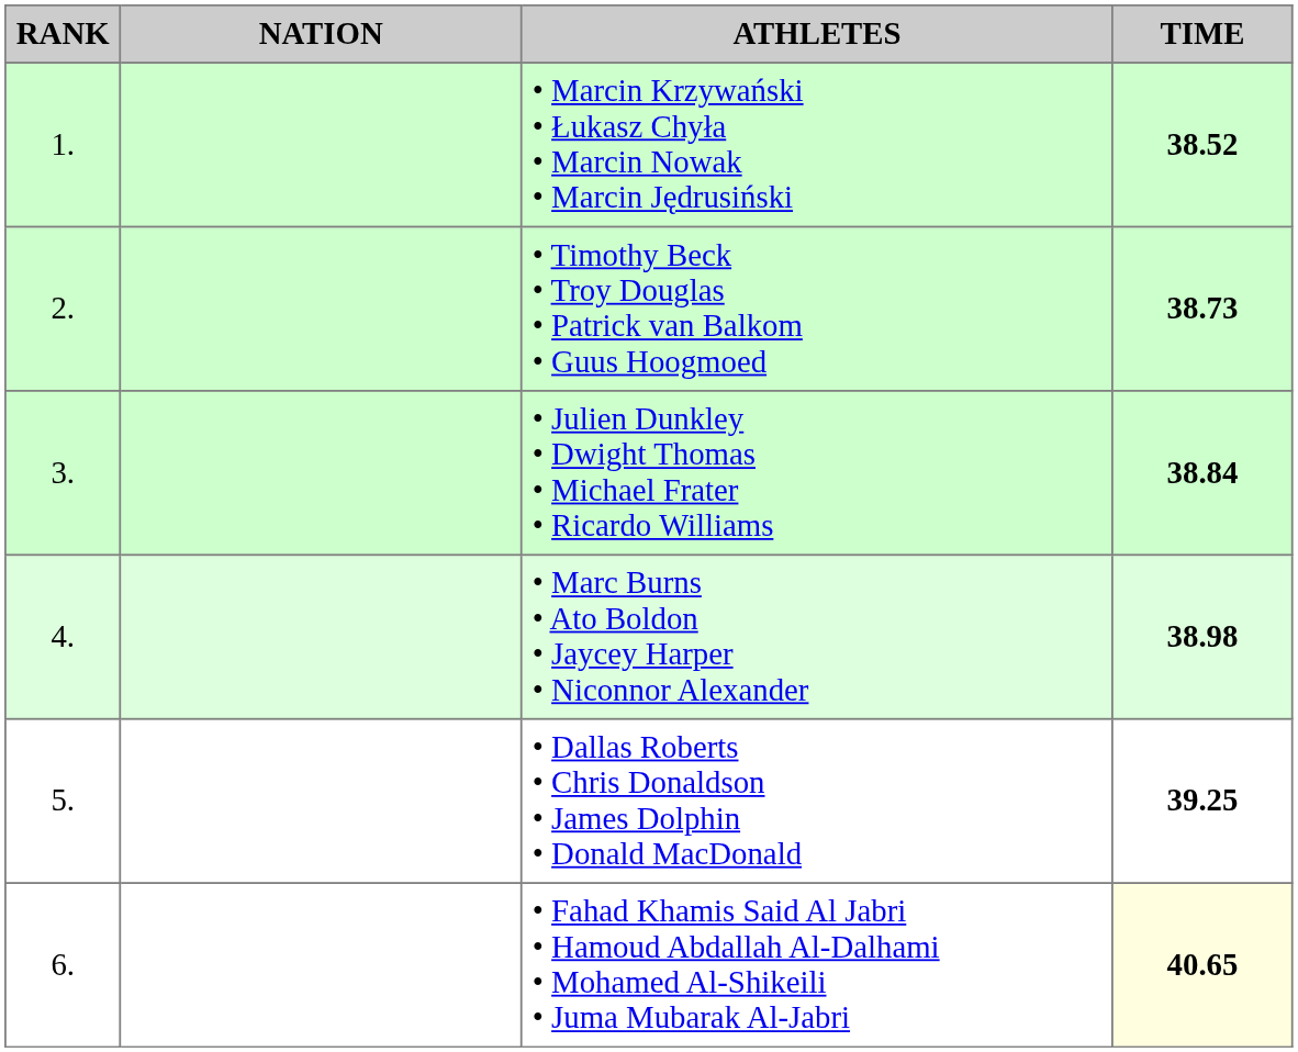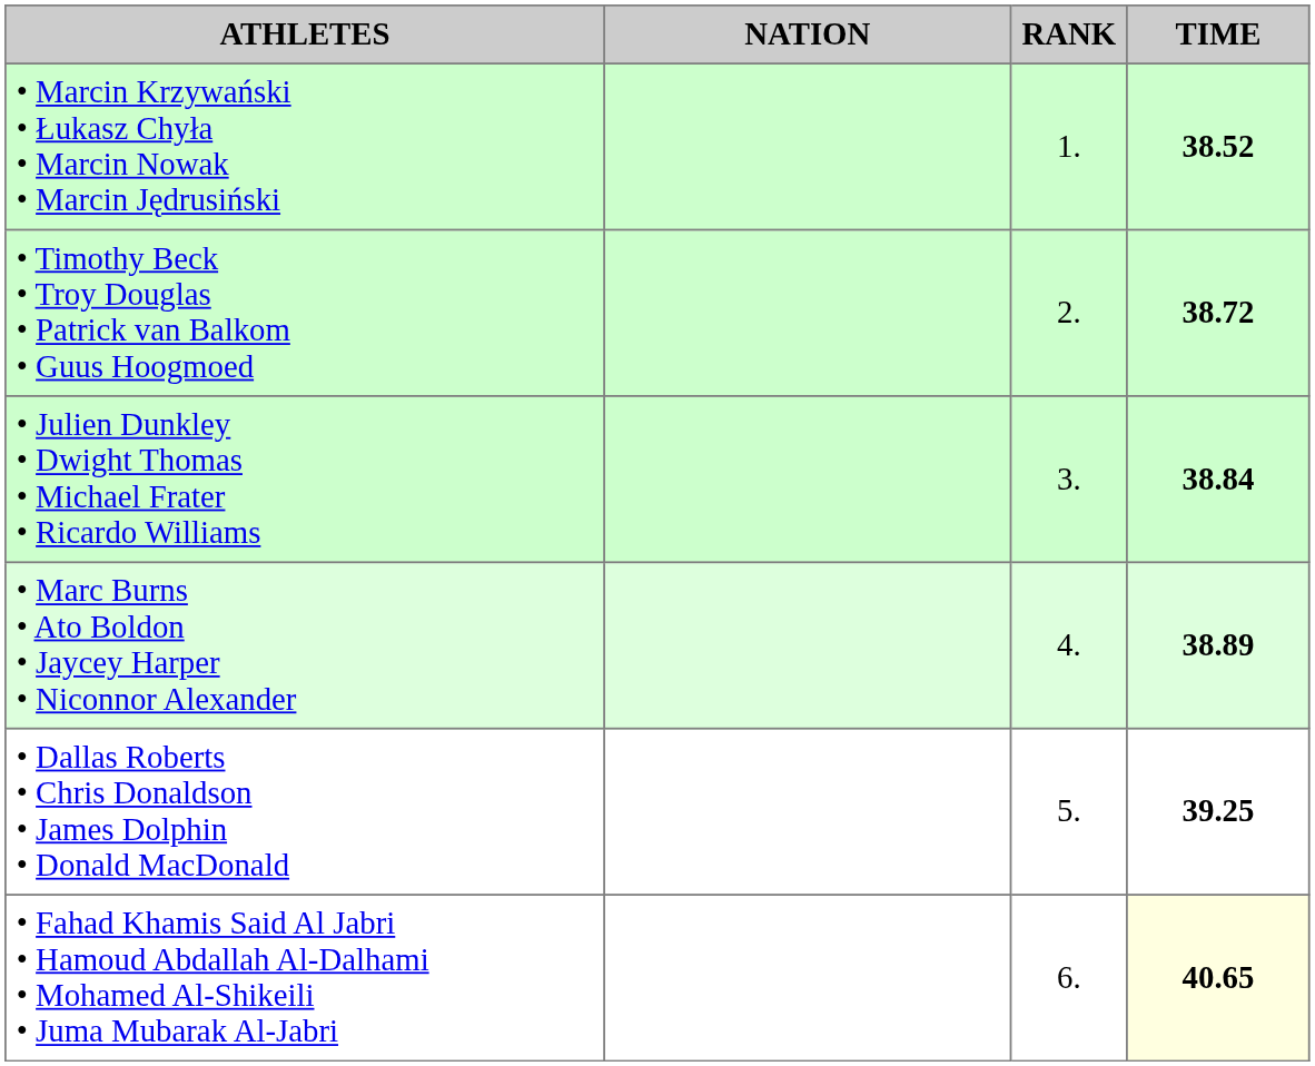columns swapped: RANK <-> ATHLETES
row 3 | TIME: 38.73 -> 38.72
row 5 | TIME: 38.98 -> 38.89
